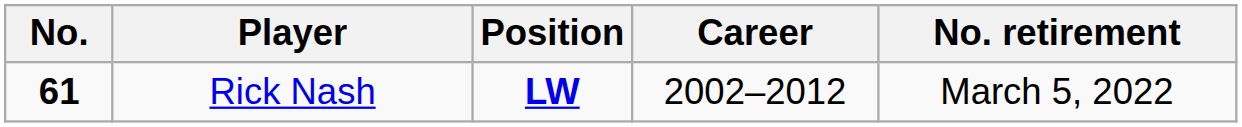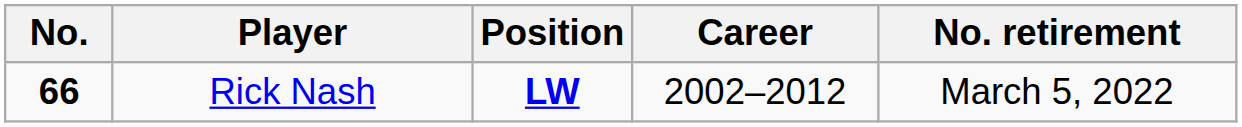Rick Nash | No.: 61 -> 66
